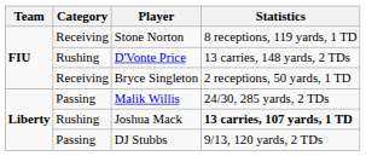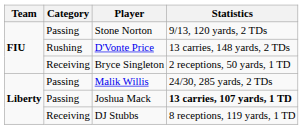Stone Norton | Category: Receiving -> Passing
Stone Norton | Statistics: 8 receptions, 119 yards, 1 TD -> 9/13, 120 yards, 2 TDs
Joshua Mack | Category: Rushing -> Passing
DJ Stubbs | Category: Passing -> Receiving
DJ Stubbs | Statistics: 9/13, 120 yards, 2 TDs -> 8 receptions, 119 yards, 1 TD
